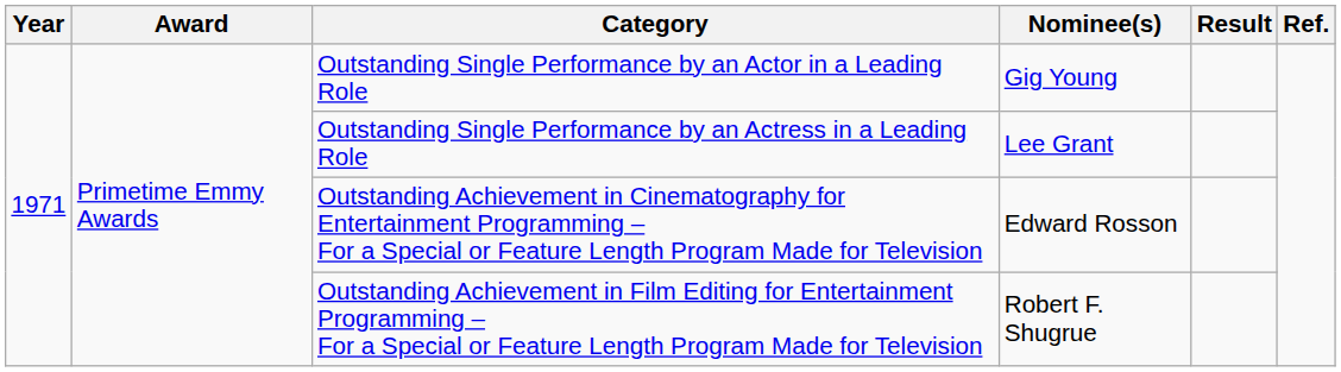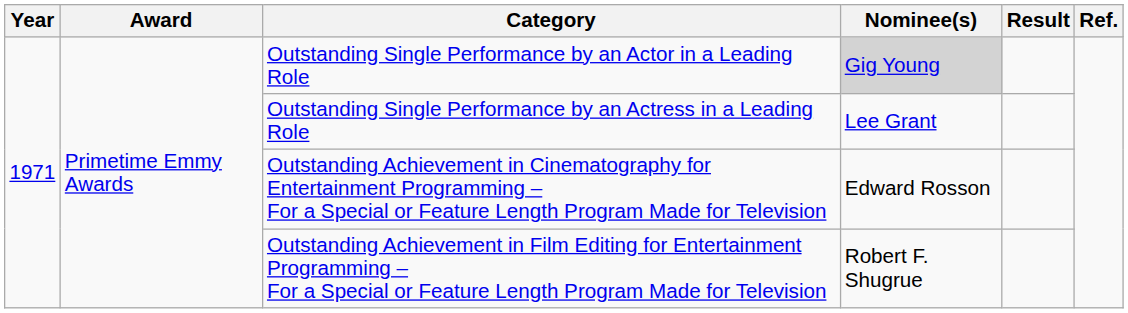Outstanding Single Performance by an Actor in a Leading Role | Nominee(s): no background -> lightgrey background
